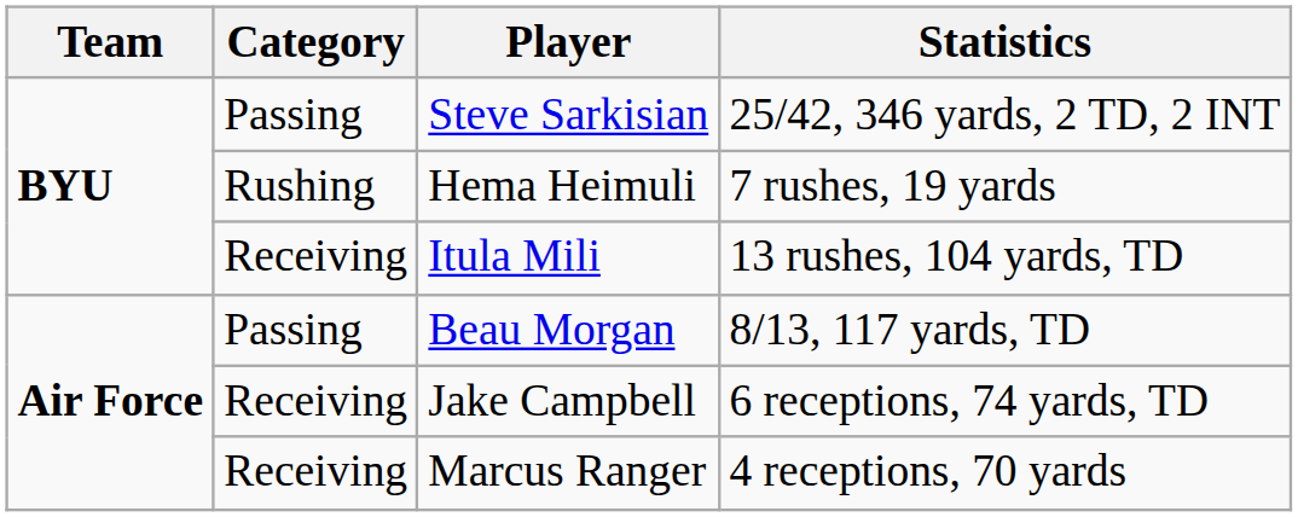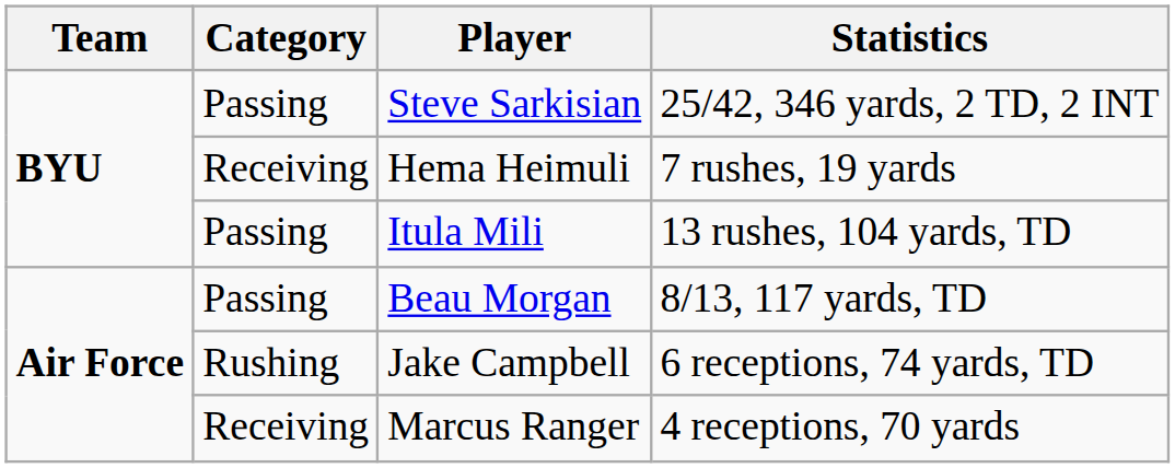Hema Heimuli | Category: Rushing -> Receiving
Itula Mili | Category: Receiving -> Passing
Jake Campbell | Category: Receiving -> Rushing
